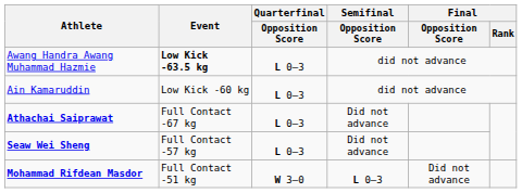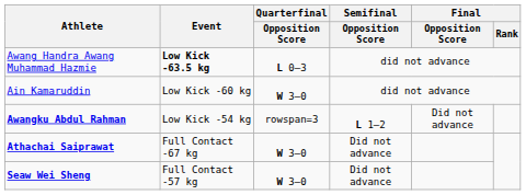Ain Kamaruddin | Quarterfinal / Opposition Score: L 0–3 -> W 3–0
+ row: Awangku Abdul Rahman | Low Kick -54 kg | rowspan=3 | L 1–2 | Did not advance
Athachai Saiprawat | Quarterfinal / Opposition Score: L 0–3 -> W 3–0
Seaw Wei Sheng | Quarterfinal / Opposition Score: L 0–3 -> W 3–0
- row: Mohammad Rifdean Masdor | Full Contact -51 kg | W 3–0 | L 0–3 | Did not advance
